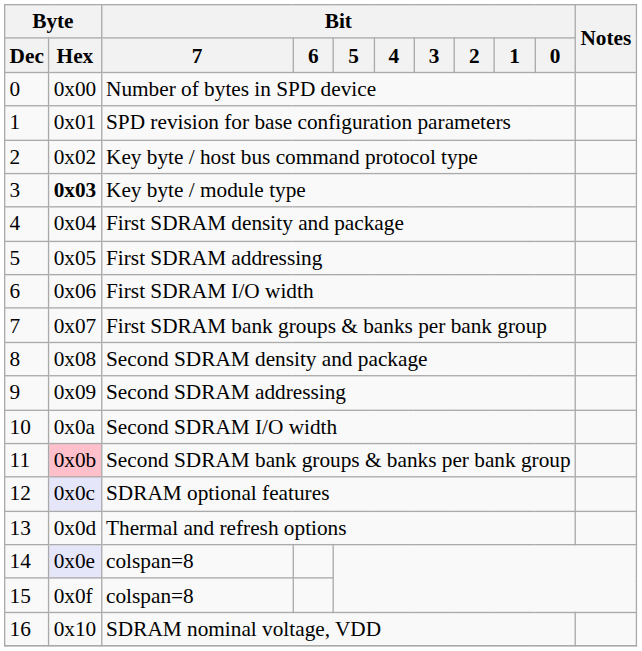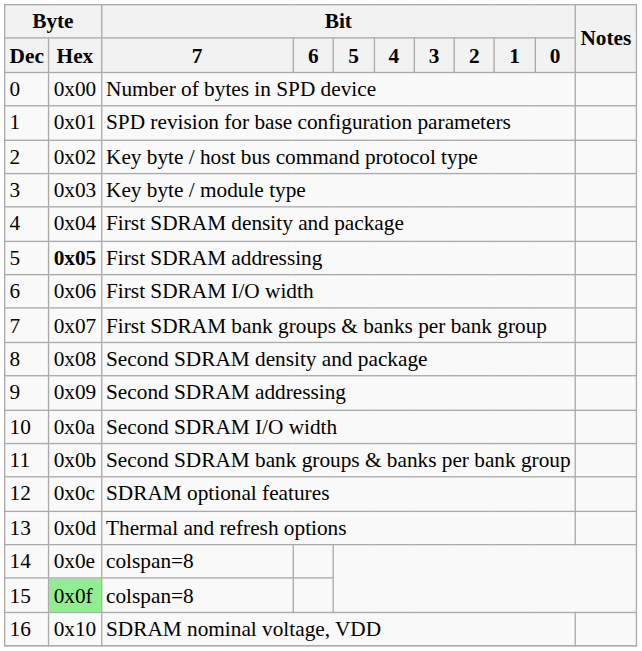Key byte / module type | Byte / Hex: bold -> normal
First SDRAM addressing | Byte / Hex: normal -> bold
Second SDRAM bank groups & banks per bank group | Byte / Hex: pink background -> no background
SDRAM optional features | Byte / Hex: lavender background -> no background
14 / colspan=8 | Byte / Hex: lavender background -> no background
15 / colspan=8 | Byte / Hex: no background -> lightgreen background
